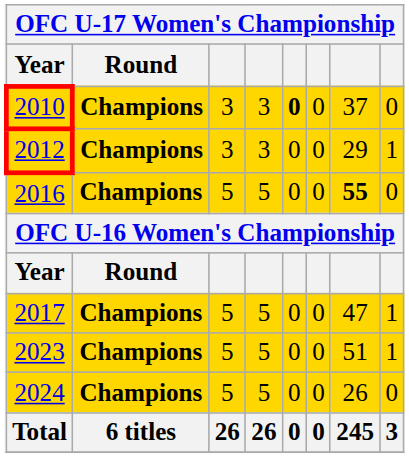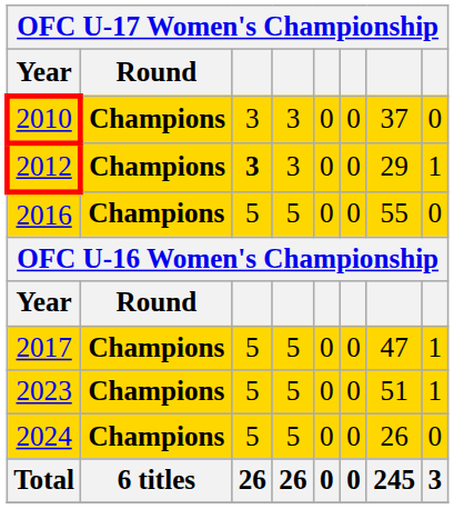2010 | column 5: bold -> normal
2012 | column 3: normal -> bold
2016 | column 7: bold -> normal
